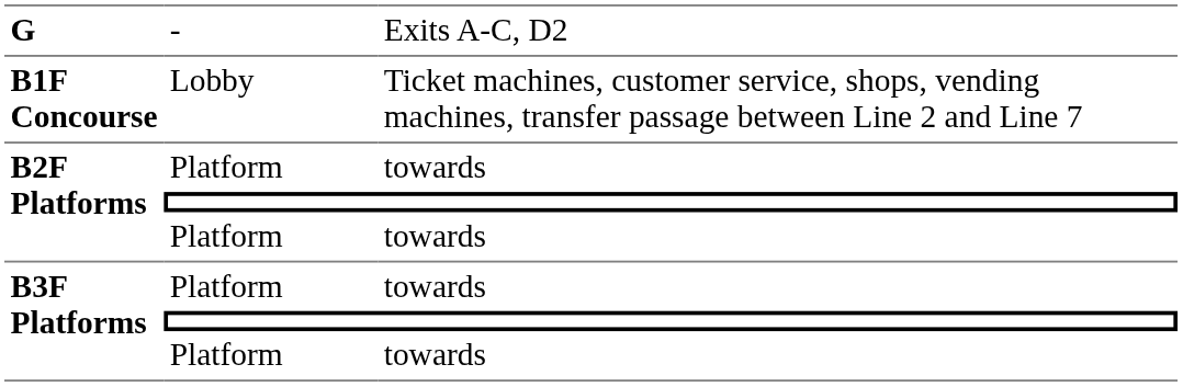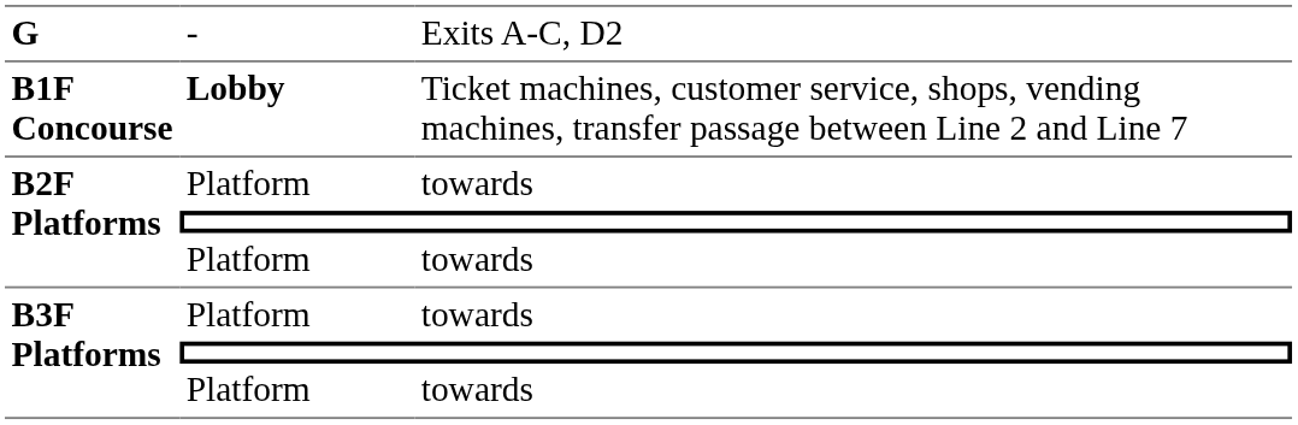B1F Concourse | column 2: normal -> bold
